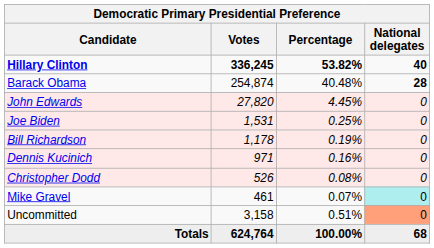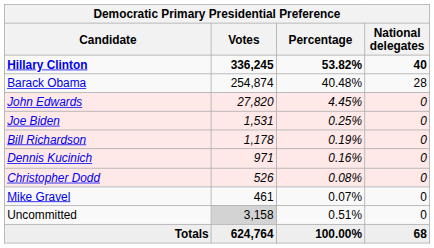Barack Obama | National delegates: bold -> normal
Mike Gravel | National delegates: paleturquoise background -> no background
Uncommitted | Votes: no background -> lightgrey background
Uncommitted | National delegates: lightsalmon background -> no background
